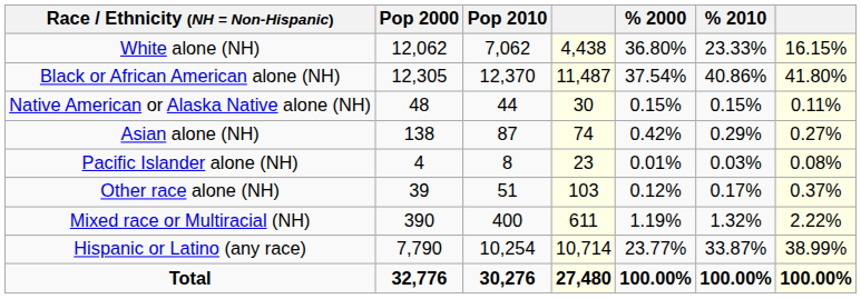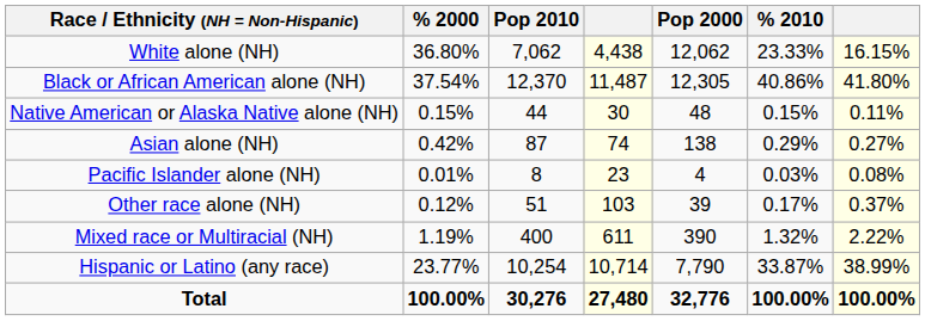columns swapped: Pop 2000 <-> % 2000
